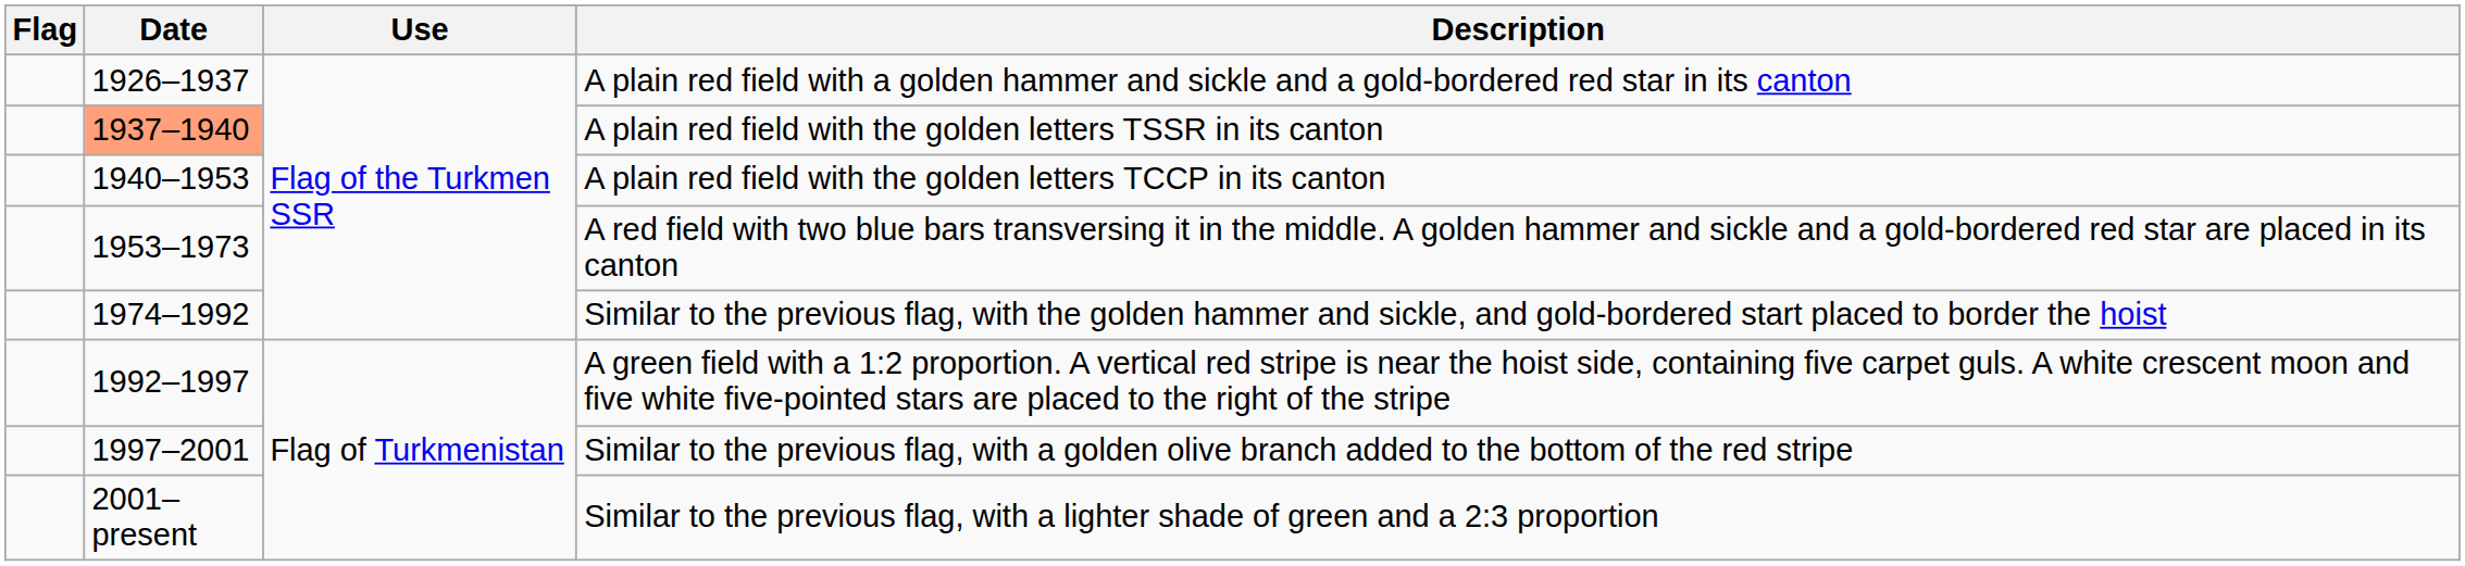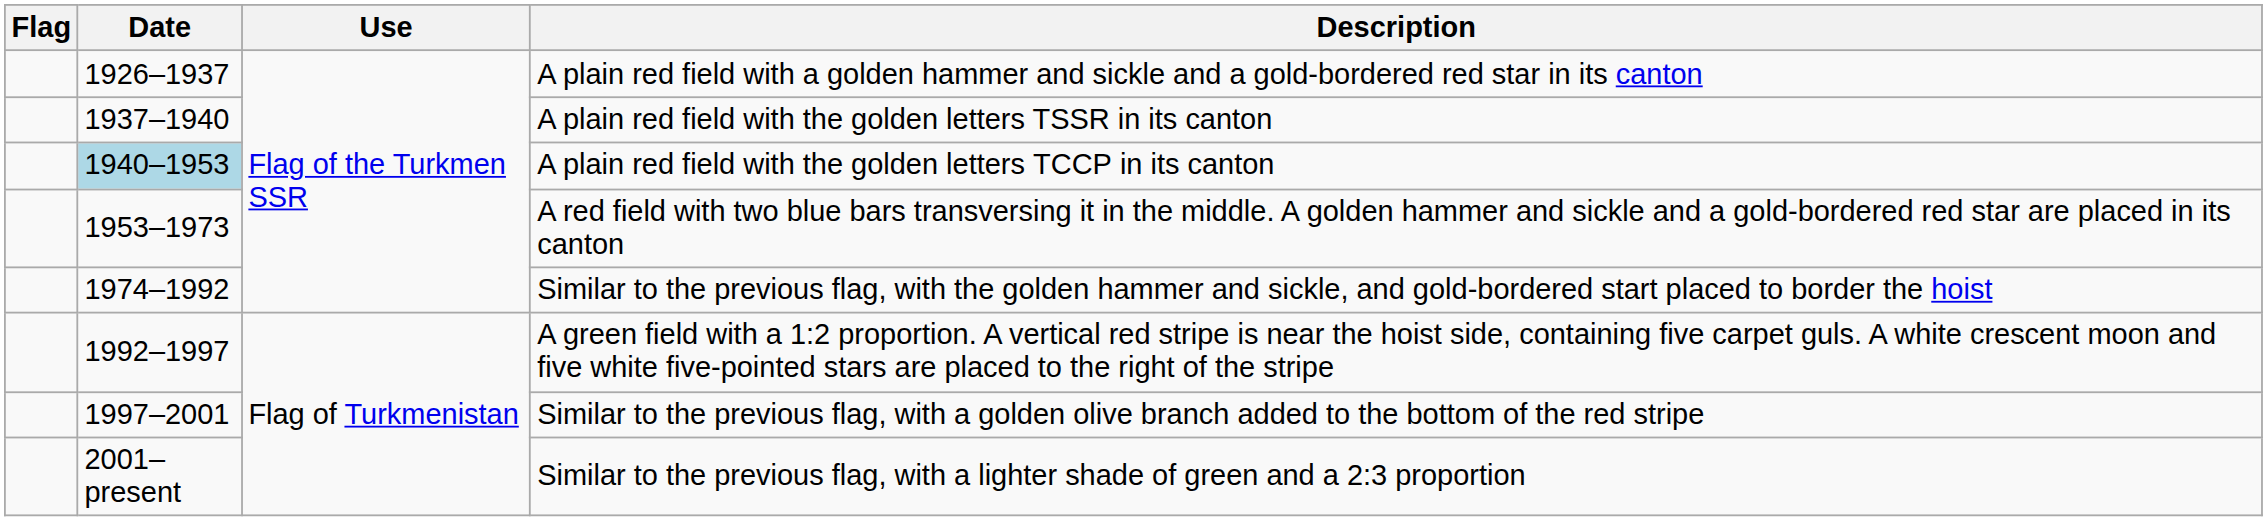A plain red field with the golden letters TSSR in its canton | Date: lightsalmon background -> no background
A plain red field with the golden letters ТССР in its canton | Date: no background -> lightblue background
